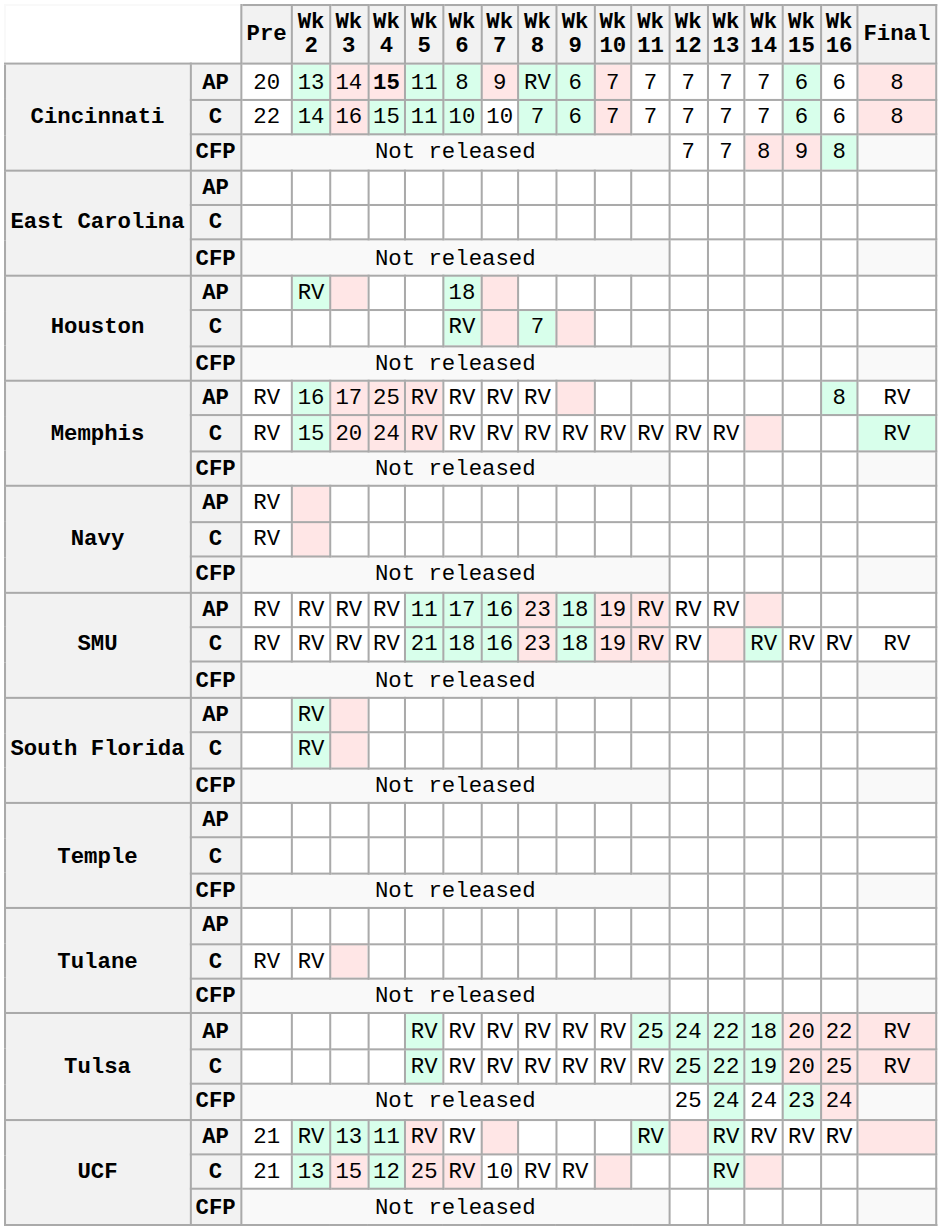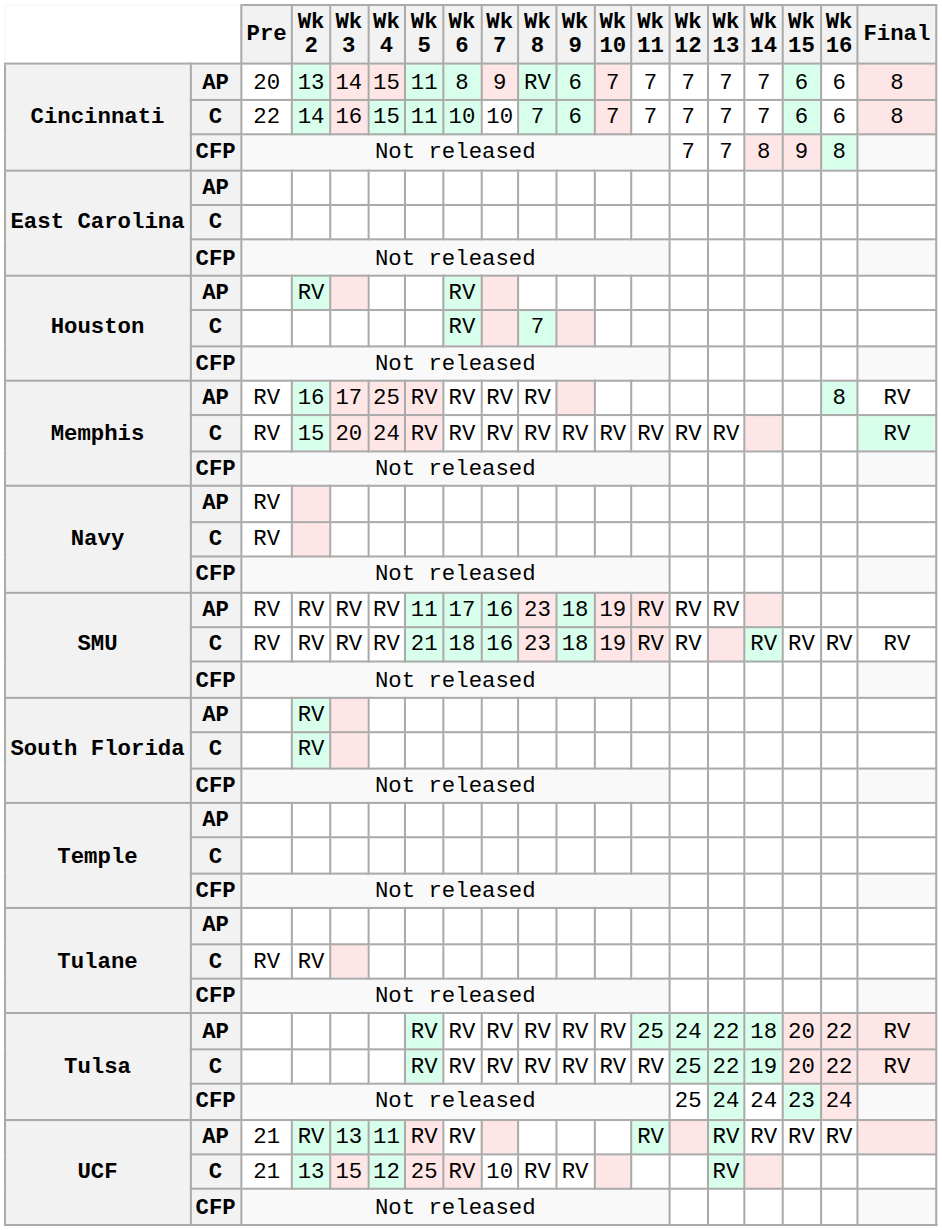Cincinnati / AP | Wk 4: bold -> normal
Houston / AP | Wk 6: 18 -> RV
Tulsa / C | Wk 16: 25 -> 22
